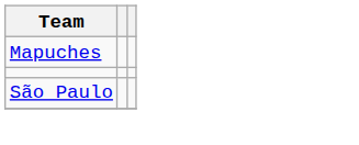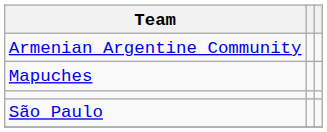+ row: Armenian Argentine Community
